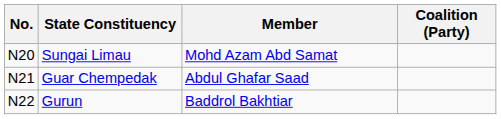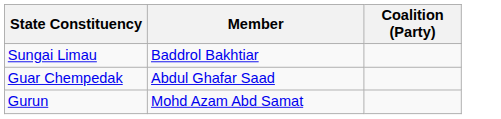- column: No. | N20 | N21 | N22
Sungai Limau | Member: Mohd Azam Abd Samat -> Baddrol Bakhtiar
Gurun | Member: Baddrol Bakhtiar -> Mohd Azam Abd Samat
